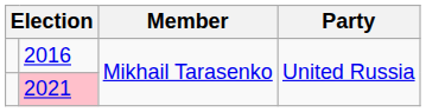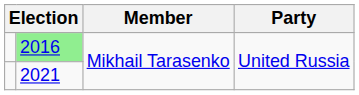2016 | column 2: no background -> lightgreen background
2021 | column 2: pink background -> no background
